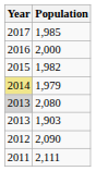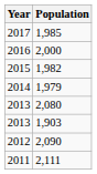1,979 | Year: khaki background -> no background
2,080 | Year: lightgrey background -> no background
